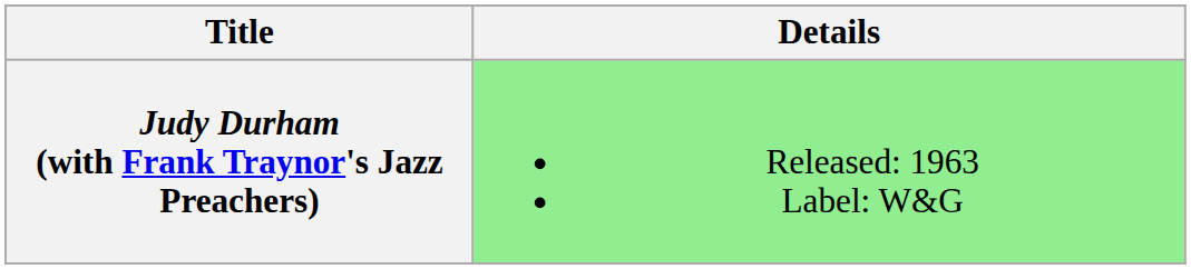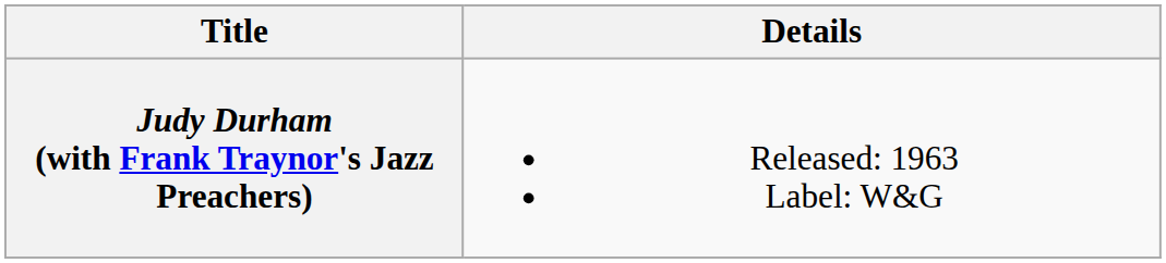Judy Durham (with Frank Traynor's Jazz Preachers) | Details: lightgreen background -> no background
